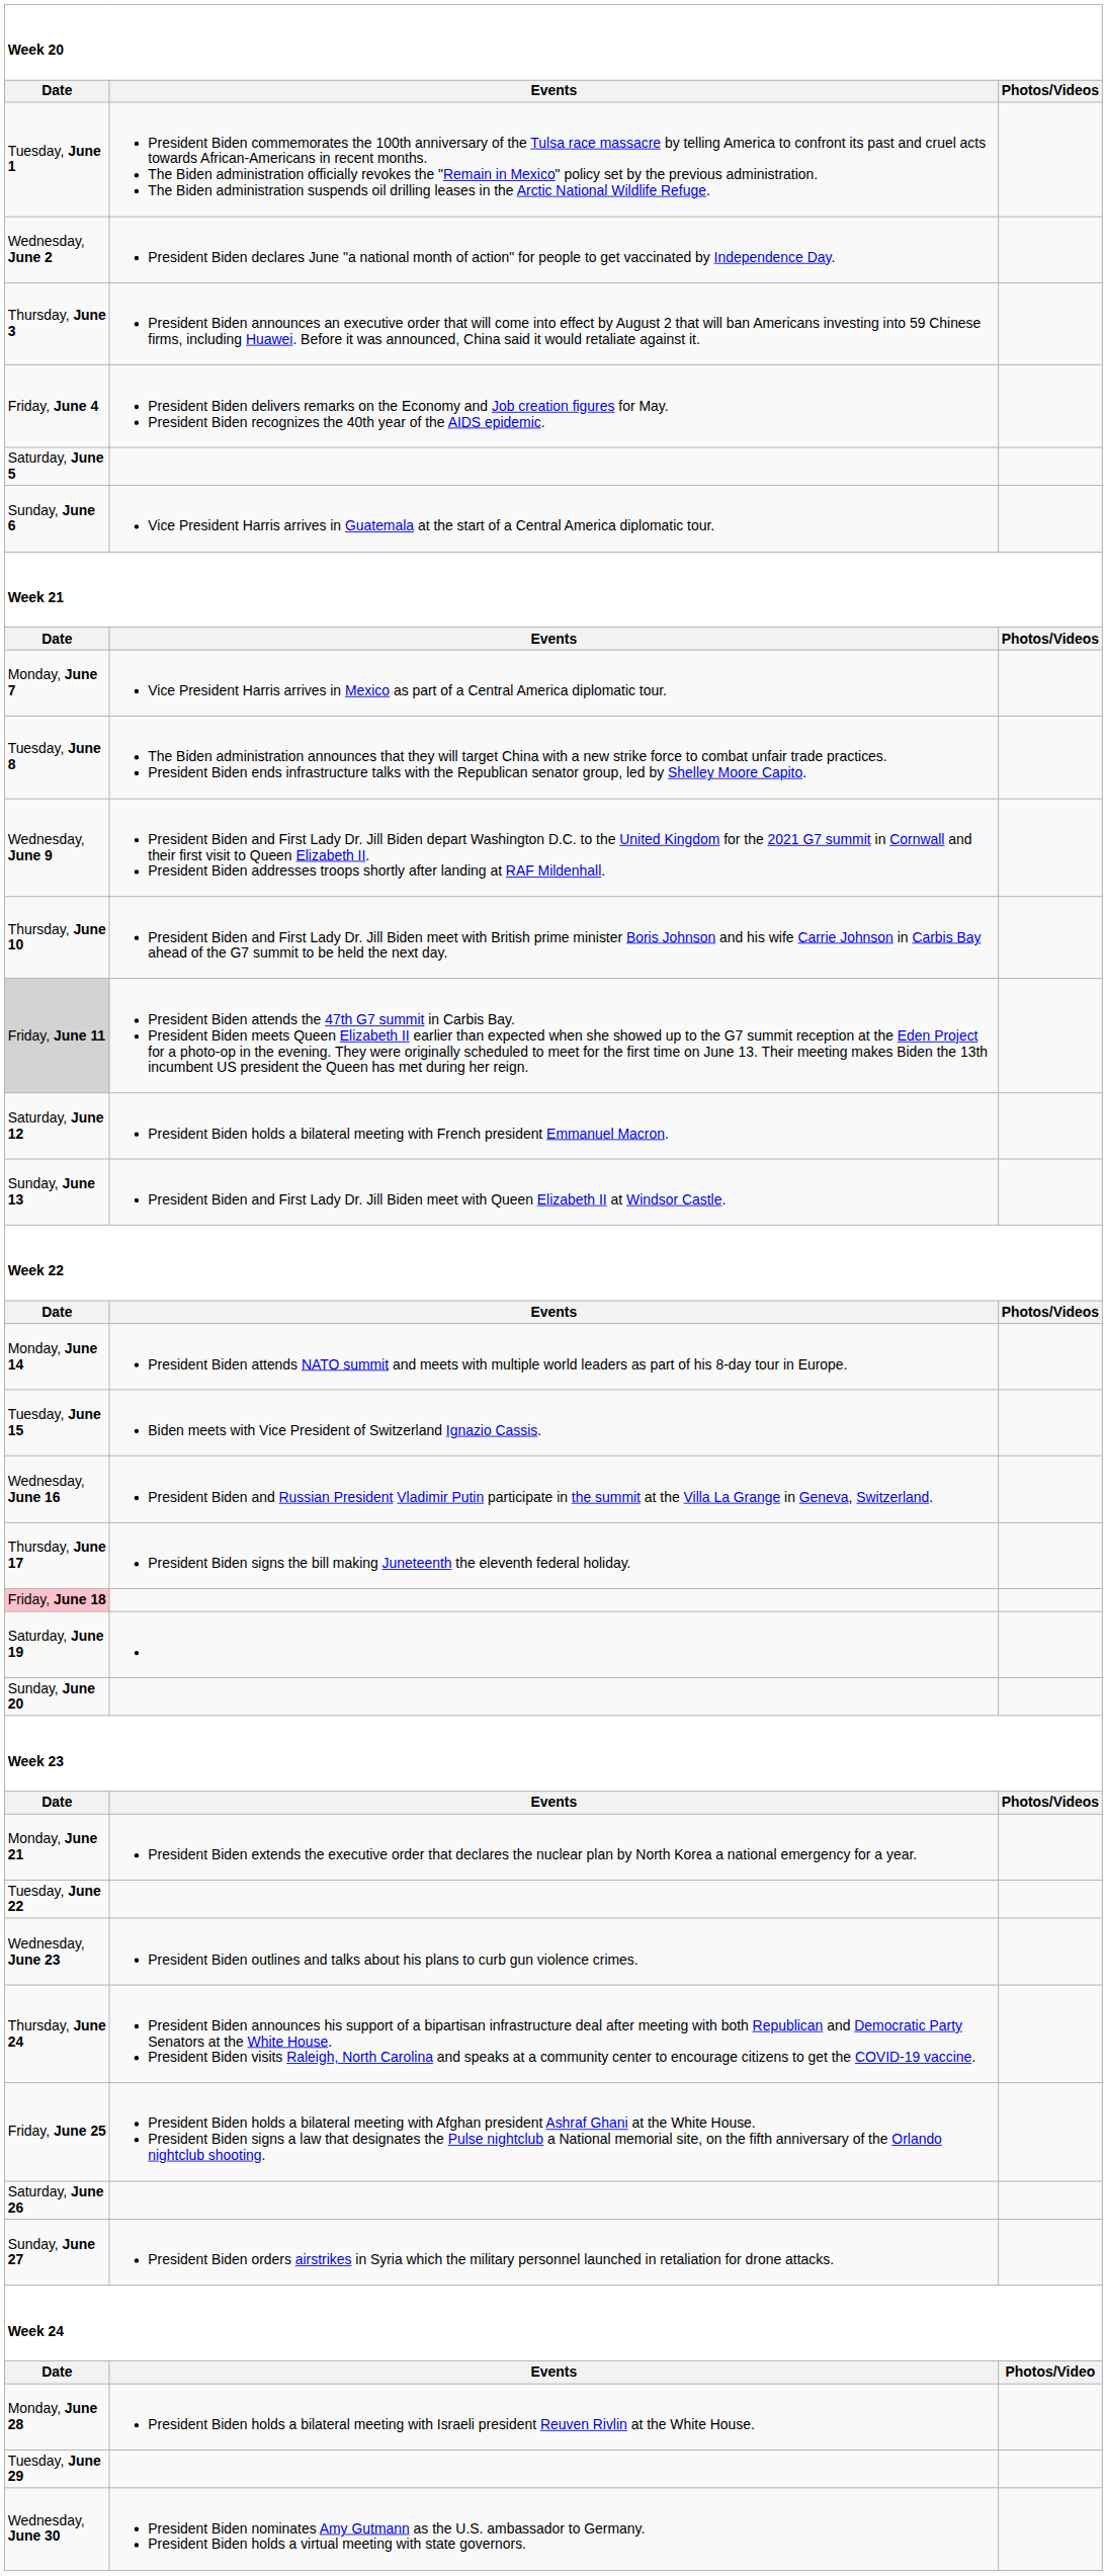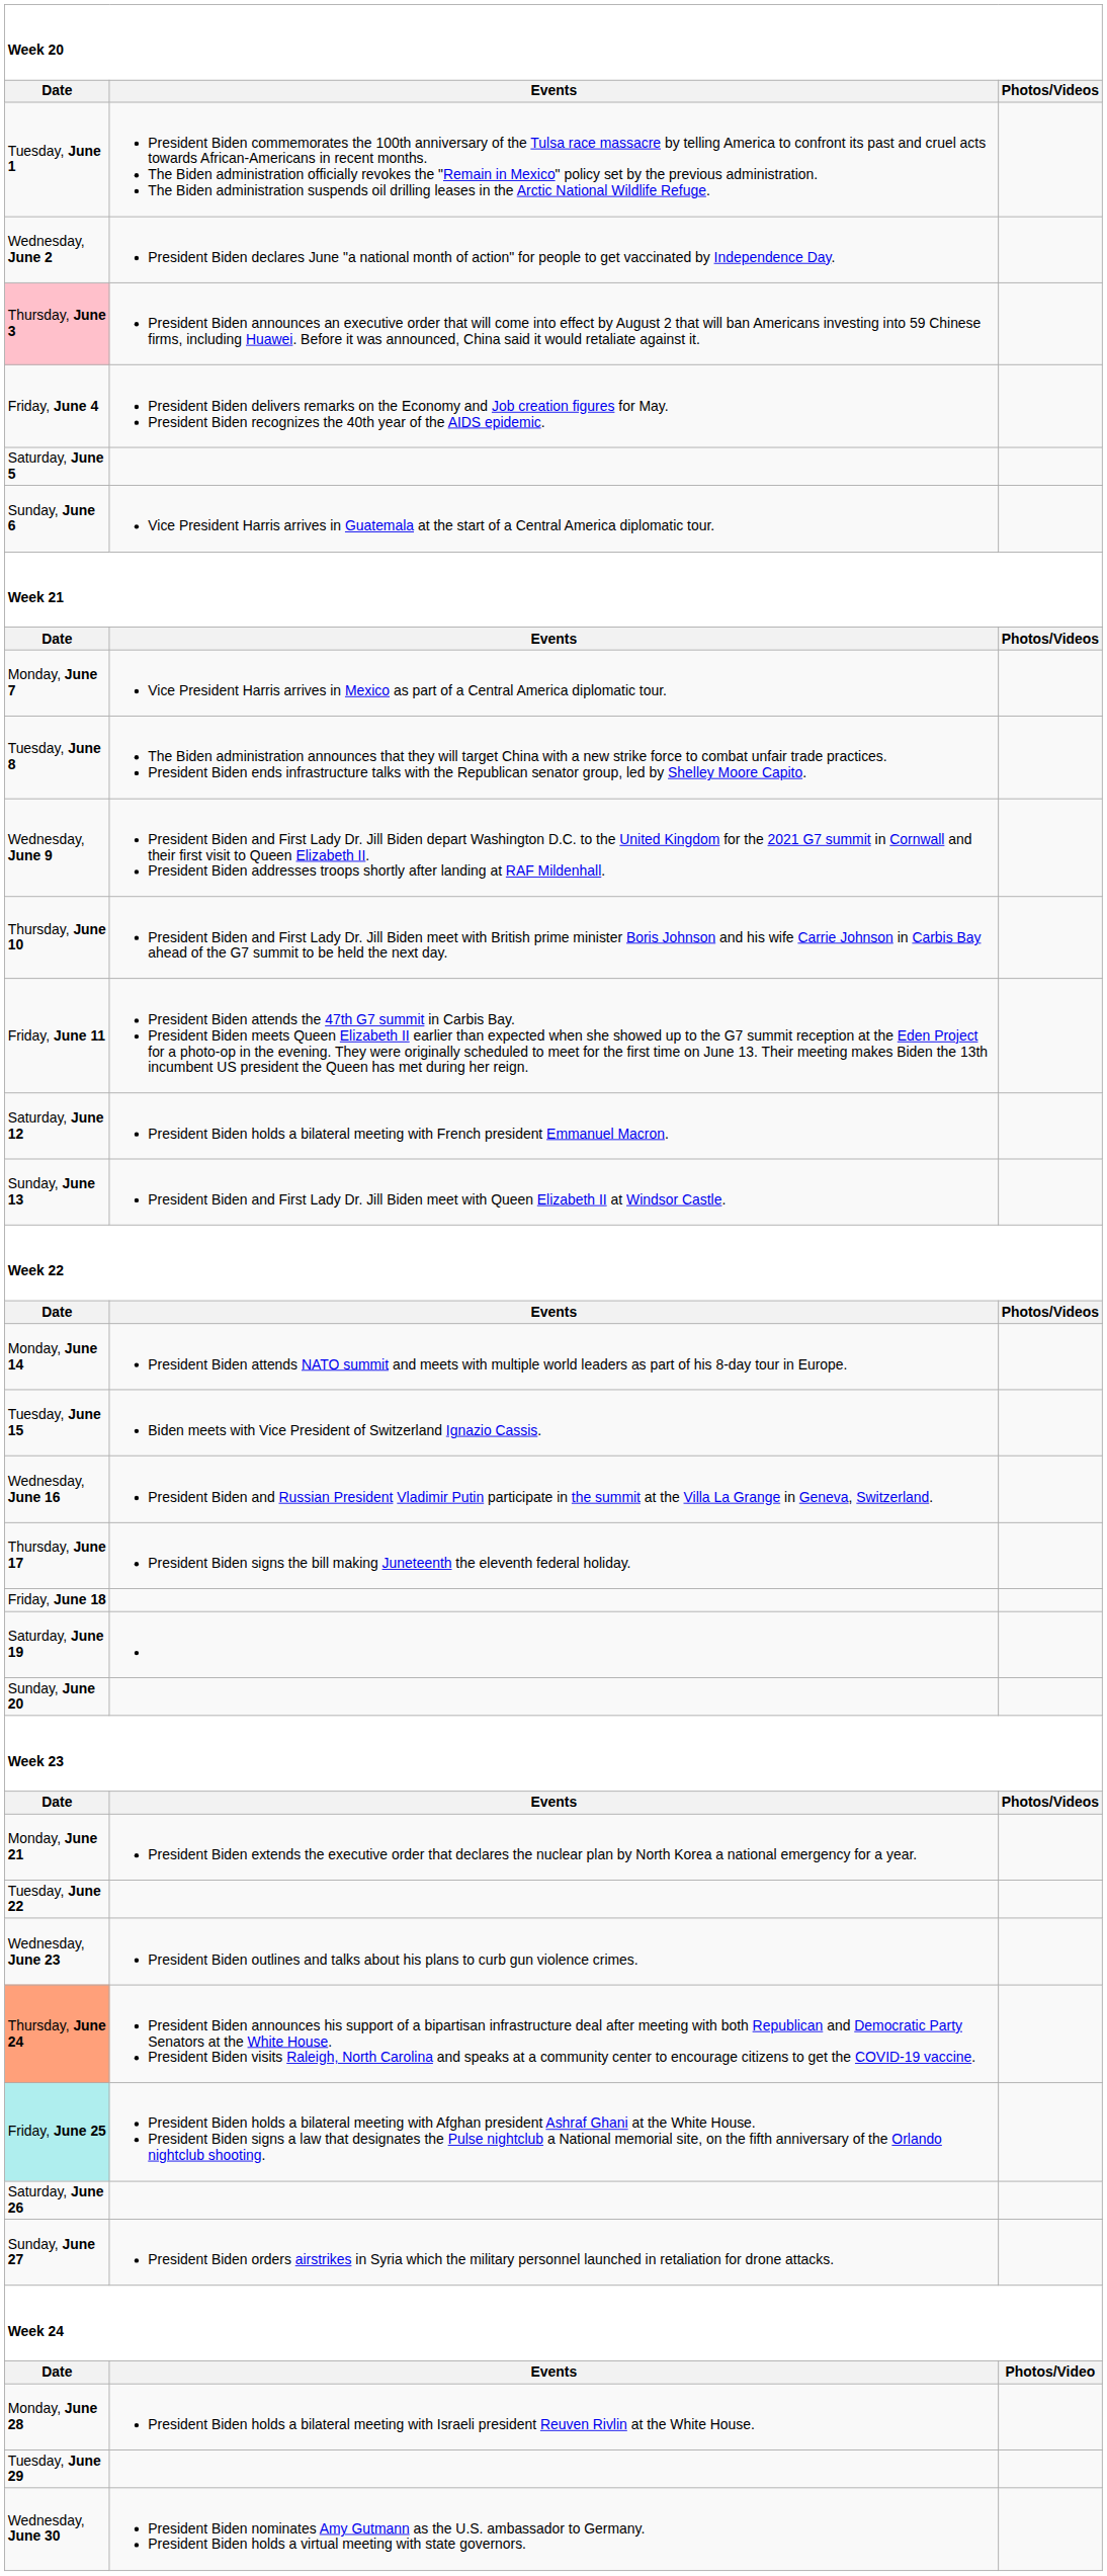Thursday, June 3 | column 1: no background -> pink background
Friday, June 11 | column 1: lightgrey background -> no background
Friday, June 18 | column 1: pink background -> no background
Thursday, June 24 | column 1: no background -> lightsalmon background
Friday, June 25 | column 1: no background -> paleturquoise background
